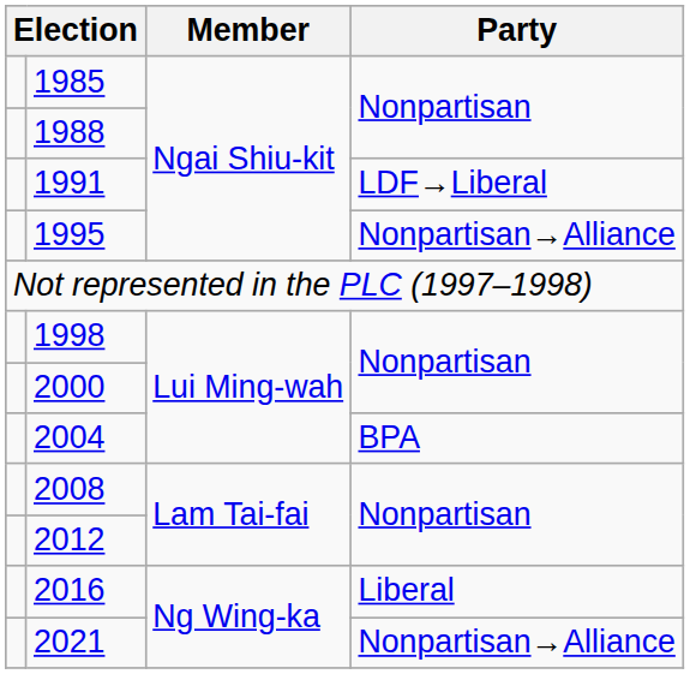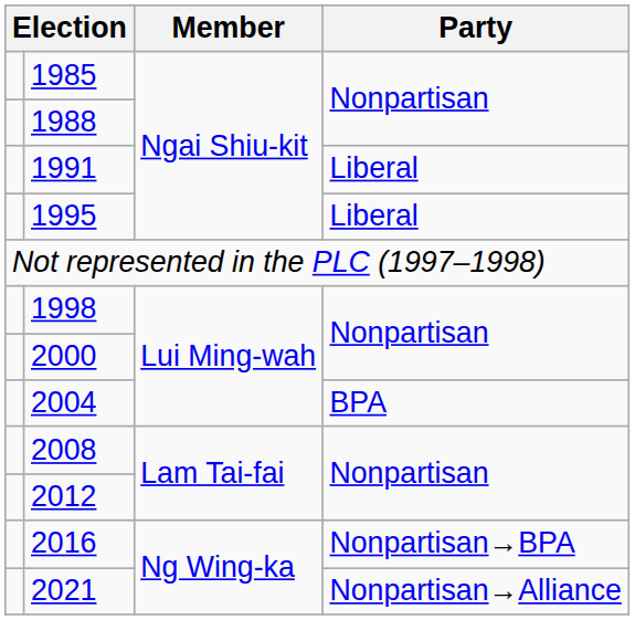1991 | Party: LDF→Liberal -> Liberal
1995 | Party: Nonpartisan→Alliance -> Liberal
2016 | Party: Liberal -> Nonpartisan→BPA
